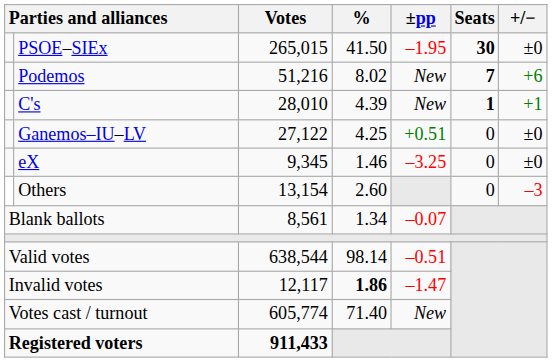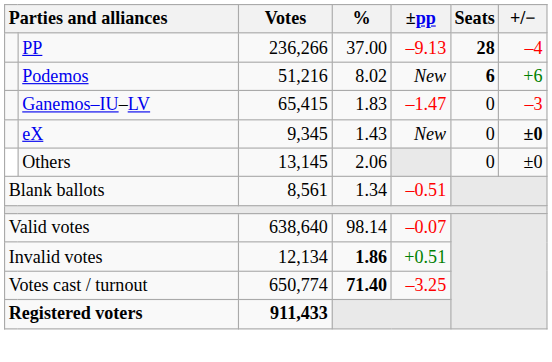- row: PSOE–SIEx | 265,015 | 41.50 | –1.95 | 30 | ±0
+ row: PP | 236,266 | 37.00 | –9.13 | 28 | –4
Podemos | Seats: 7 -> 6
- row: C's | 28,010 | 4.39 | New | 1 | +1
Ganemos–IU–LV | Votes: 27,122 -> 65,415
Ganemos–IU–LV | %: 4.25 -> 1.83
Ganemos–IU–LV | ±pp: +0.51 -> –1.47
Ganemos–IU–LV | +/−: ±0 -> –3
eX | %: 1.46 -> 1.43
eX | ±pp: –3.25 -> New
eX | +/−: normal -> bold
Others | Votes: 13,154 -> 13,145
Others | %: 2.60 -> 2.06
Others | +/−: –3 -> ±0
Blank ballots | ±pp: –0.07 -> –0.51
Valid votes | Votes: 638,544 -> 638,640
Valid votes | ±pp: –0.51 -> –0.07
Invalid votes | Votes: 12,117 -> 12,134
Invalid votes | ±pp: –1.47 -> +0.51
Votes cast / turnout | Votes: 605,774 -> 650,774
Votes cast / turnout | %: normal -> bold
Votes cast / turnout | ±pp: New -> –3.25
